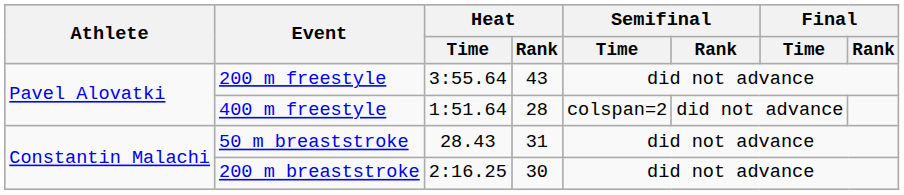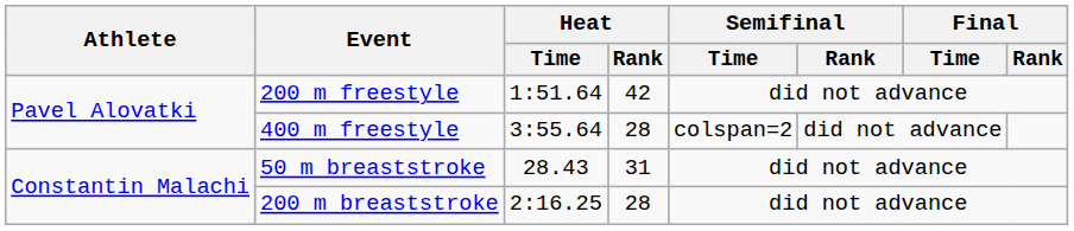200 m freestyle | Heat / Time: 3:55.64 -> 1:51.64
200 m freestyle | Heat / Rank: 43 -> 42
400 m freestyle | Heat / Time: 1:51.64 -> 3:55.64
200 m breaststroke | Heat / Rank: 30 -> 28
